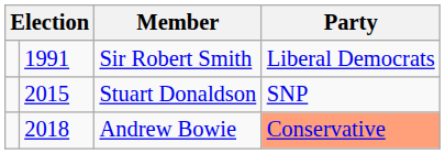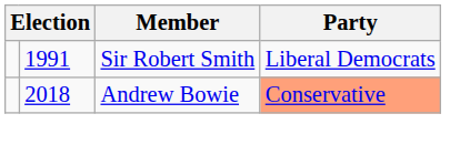- row: 2015 | Stuart Donaldson | SNP
